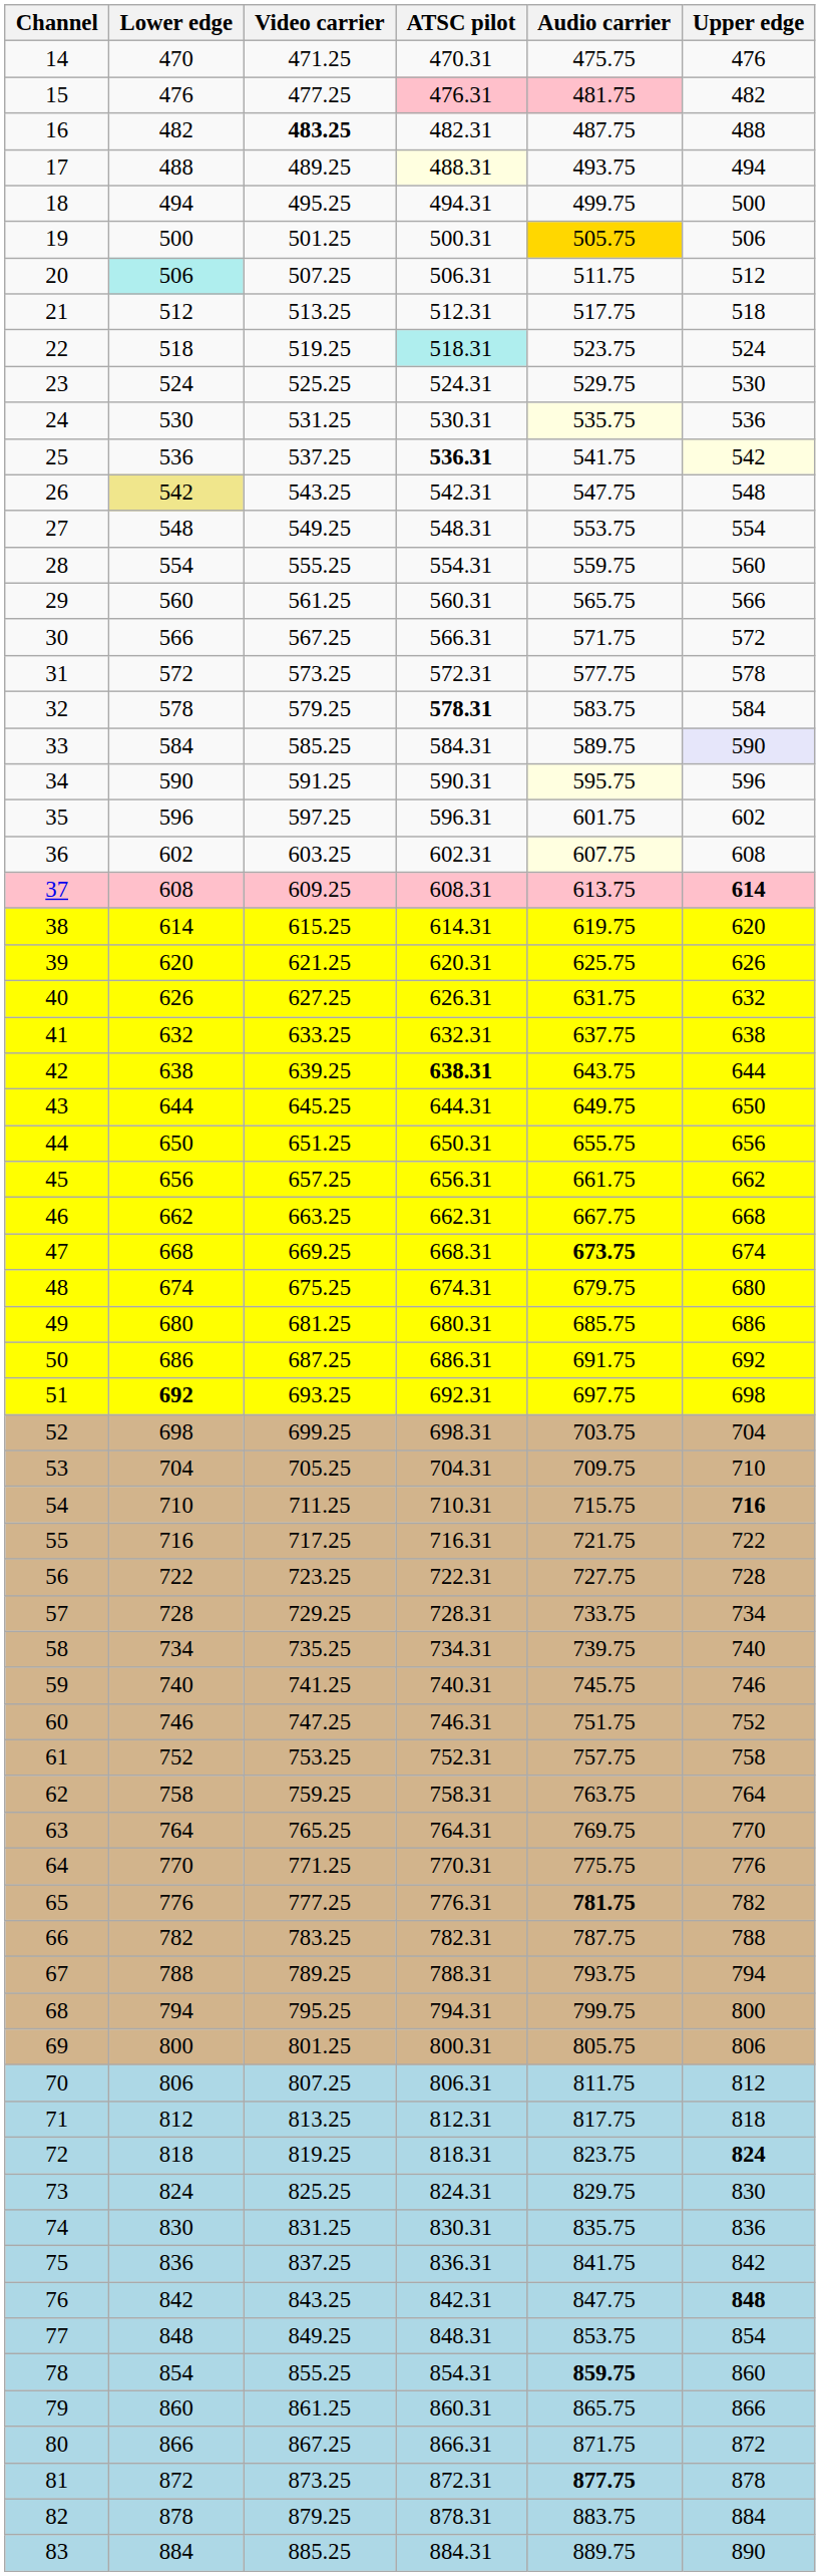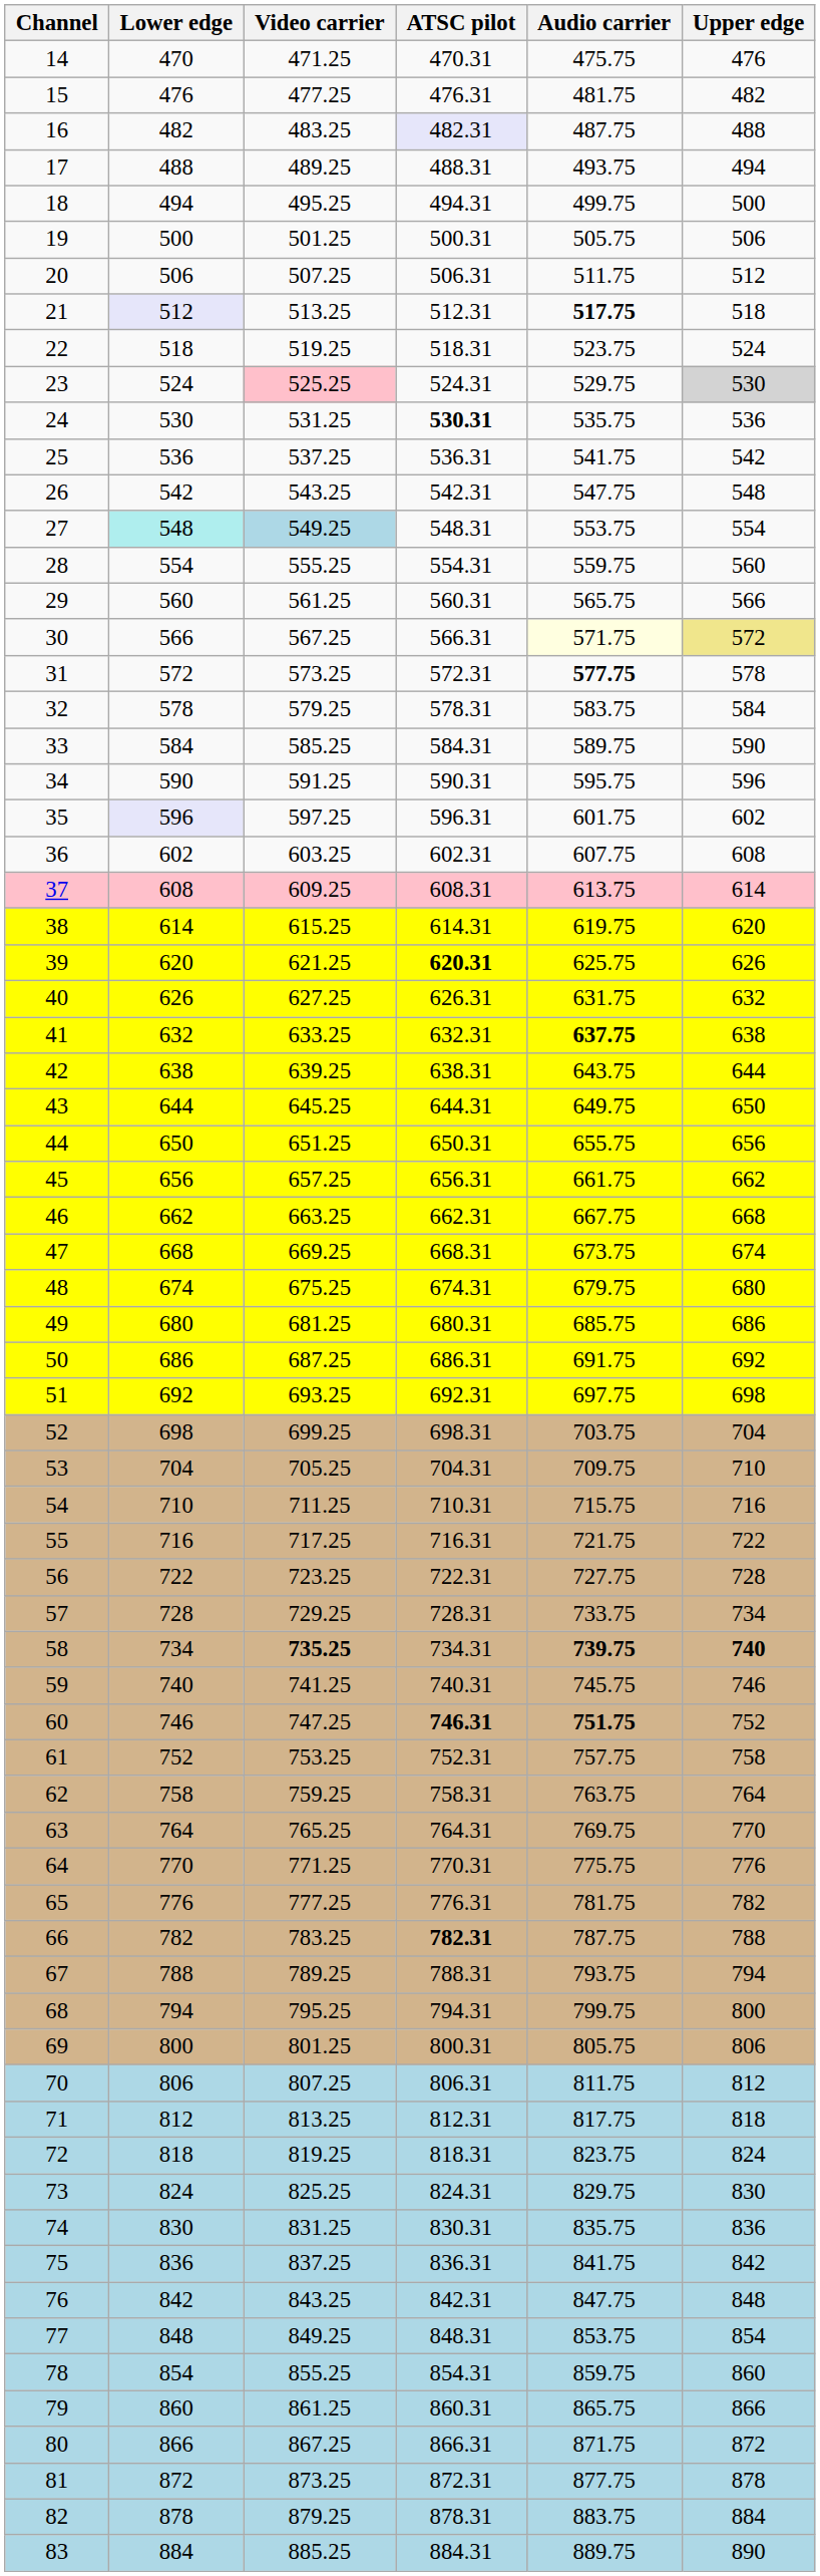15 | ATSC pilot: pink background -> no background
15 | Audio carrier: pink background -> no background
16 | Video carrier: bold -> normal
16 | ATSC pilot: no background -> lavender background
17 | ATSC pilot: lightyellow background -> no background
19 | Audio carrier: gold background -> no background
20 | Lower edge: paleturquoise background -> no background
21 | Lower edge: no background -> lavender background
21 | Audio carrier: normal -> bold
22 | ATSC pilot: paleturquoise background -> no background
23 | Video carrier: no background -> pink background
23 | Upper edge: no background -> lightgrey background
24 | ATSC pilot: normal -> bold
24 | Audio carrier: lightyellow background -> no background
25 | ATSC pilot: bold -> normal
25 | Upper edge: lightyellow background -> no background
26 | Lower edge: khaki background -> no background
27 | Lower edge: no background -> paleturquoise background
27 | Video carrier: no background -> lightblue background
30 | Audio carrier: no background -> lightyellow background
30 | Upper edge: no background -> khaki background
31 | Audio carrier: normal -> bold
32 | ATSC pilot: bold -> normal
33 | Upper edge: lavender background -> no background
34 | Audio carrier: lightyellow background -> no background
35 | Lower edge: no background -> lavender background
36 | Audio carrier: lightyellow background -> no background
37 | Upper edge: bold -> normal
39 | ATSC pilot: normal -> bold
41 | Audio carrier: normal -> bold
42 | ATSC pilot: bold -> normal
47 | Audio carrier: bold -> normal
51 | Lower edge: bold -> normal
54 | Upper edge: bold -> normal
58 | Video carrier: normal -> bold
58 | Audio carrier: normal -> bold
58 | Upper edge: normal -> bold
60 | ATSC pilot: normal -> bold
60 | Audio carrier: normal -> bold
65 | Audio carrier: bold -> normal
66 | ATSC pilot: normal -> bold
72 | Upper edge: bold -> normal
76 | Upper edge: bold -> normal
78 | Audio carrier: bold -> normal
81 | Audio carrier: bold -> normal
